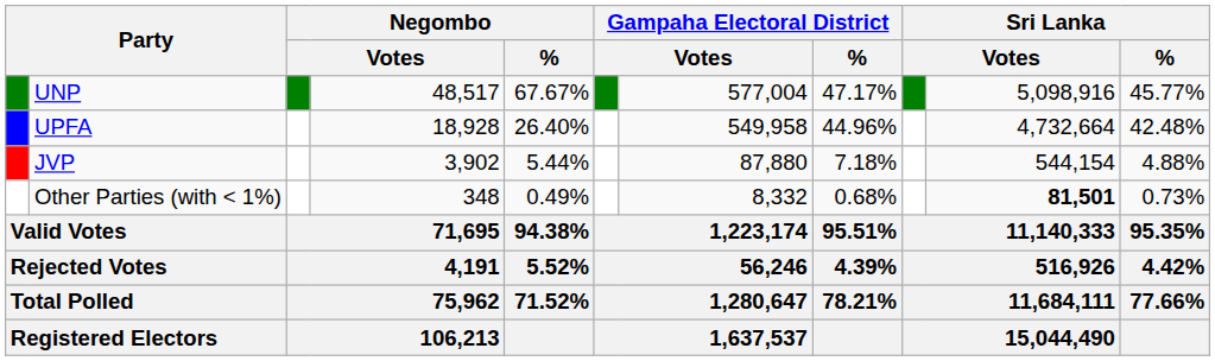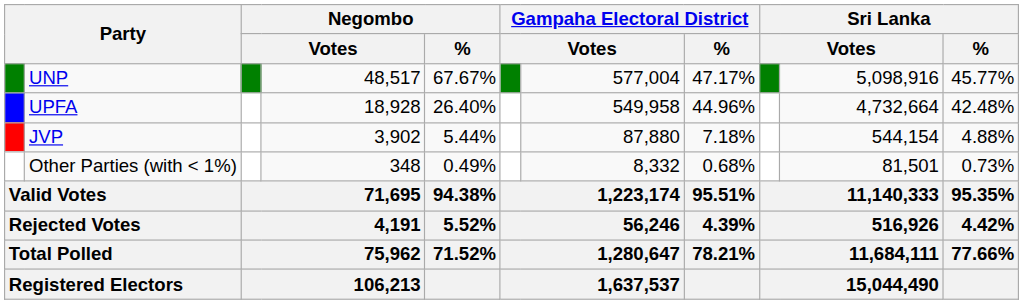Other Parties (with < 1%) | column 10: bold -> normal
